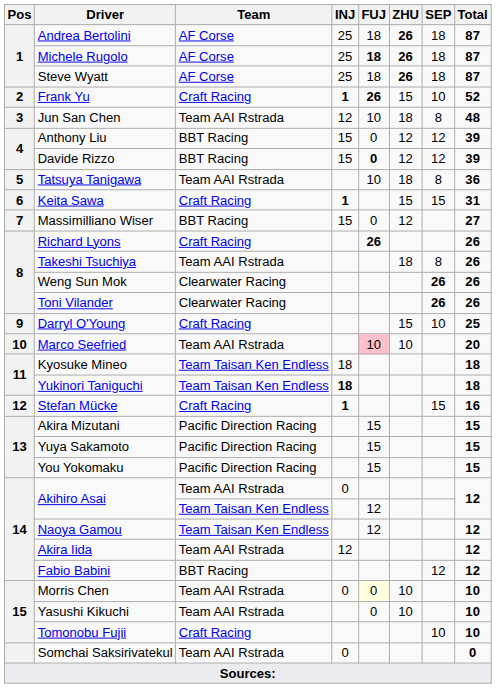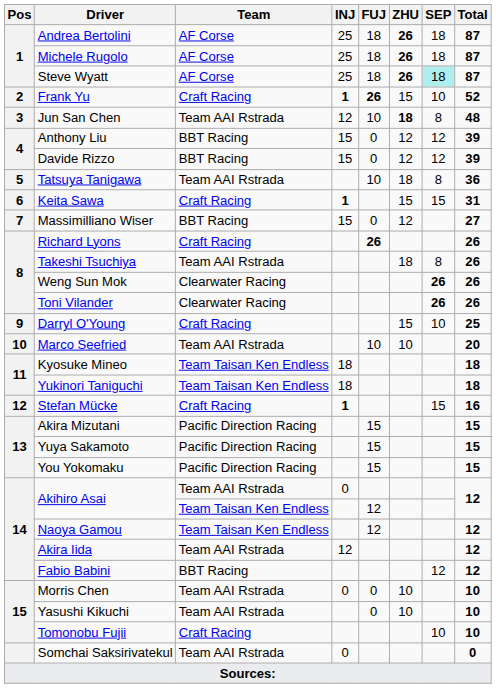Michele Rugolo | FUJ: bold -> normal
Steve Wyatt | SEP: no background -> paleturquoise background
Jun San Chen | ZHU: normal -> bold
Davide Rizzo | FUJ: bold -> normal
Marco Seefried | FUJ: pink background -> no background
Yukinori Taniguchi | INJ: bold -> normal
Morris Chen | FUJ: lightyellow background -> no background
